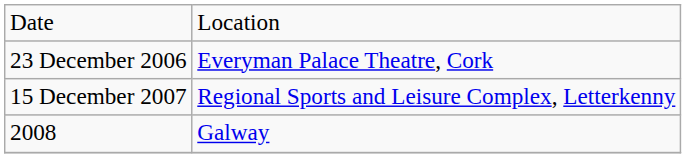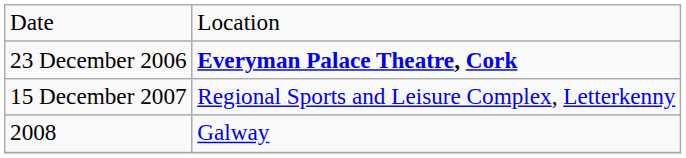23 December 2006 | column 2: normal -> bold
